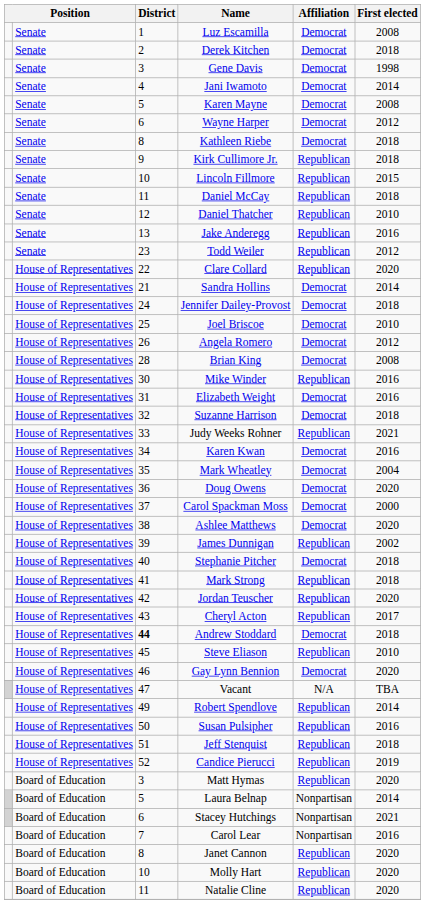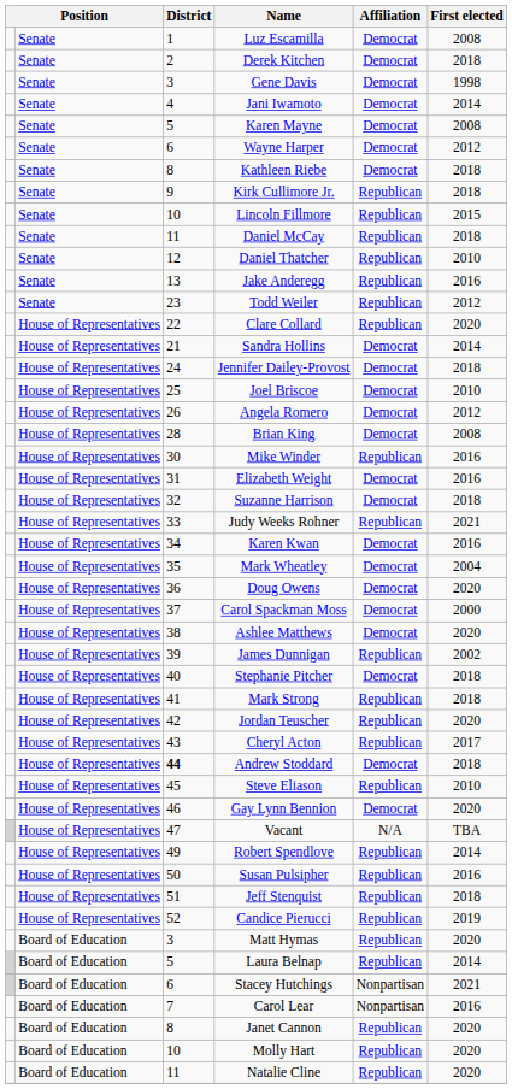Laura Belnap | Affiliation: Nonpartisan -> Republican
